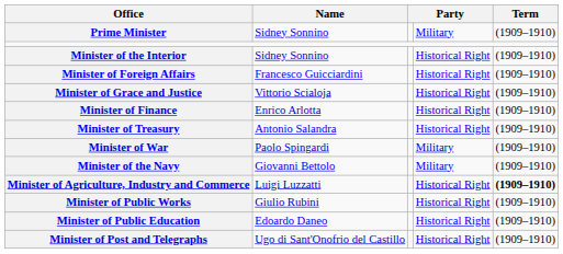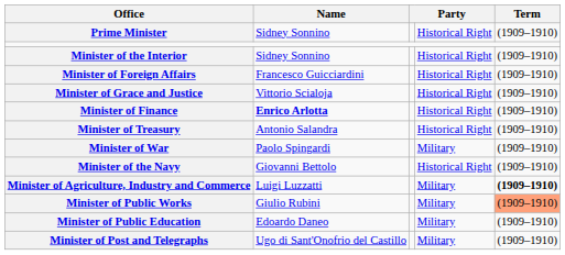Prime Minister | column 4: Military -> Historical Right
Minister of Finance | Name: normal -> bold
Minister of the Navy | column 4: Military -> Historical Right
Minister of Agriculture, Industry and Commerce | column 4: Historical Right -> Military
Minister of Public Works | column 4: Historical Right -> Military
Minister of Public Works | Term: no background -> lightsalmon background
Minister of Public Education | column 4: Historical Right -> Military
Minister of Post and Telegraphs | column 4: Historical Right -> Military
